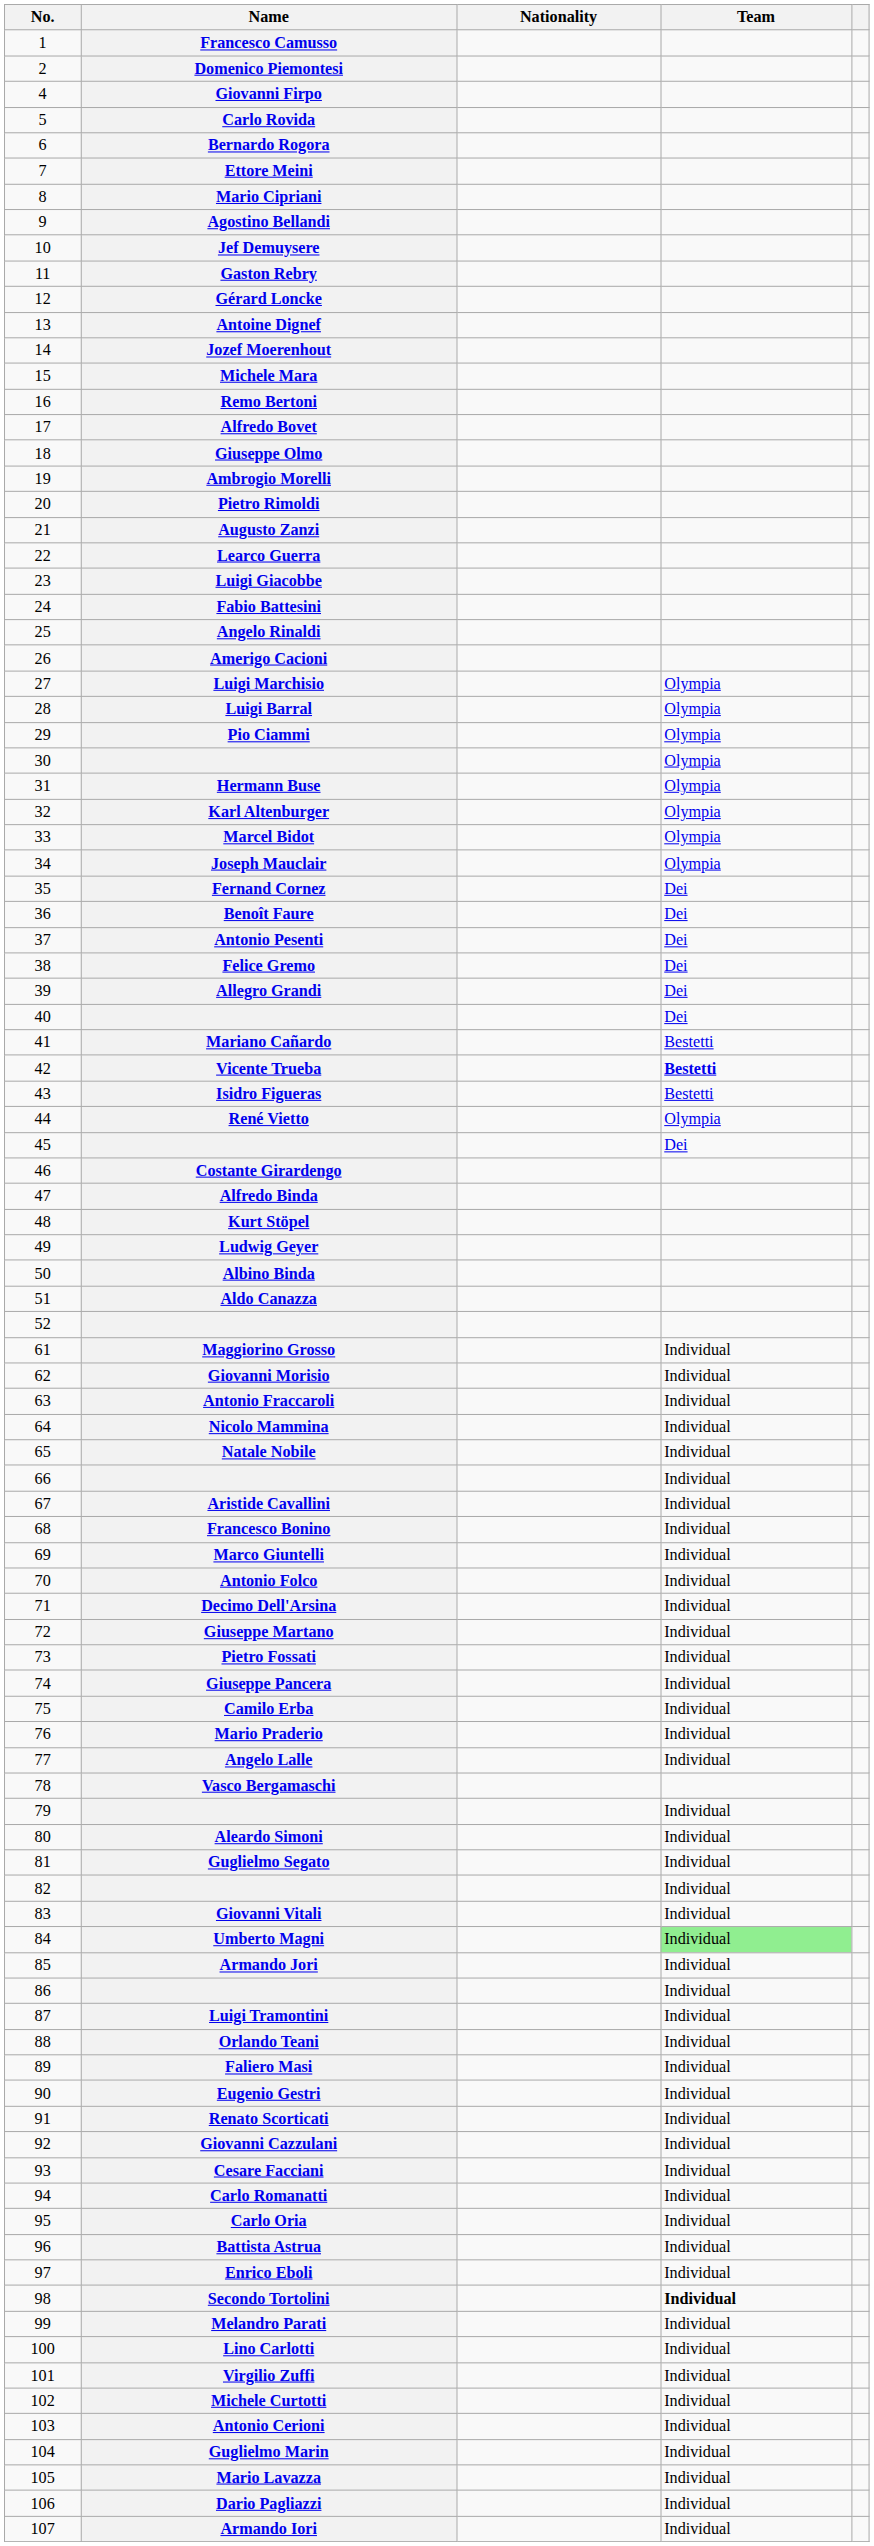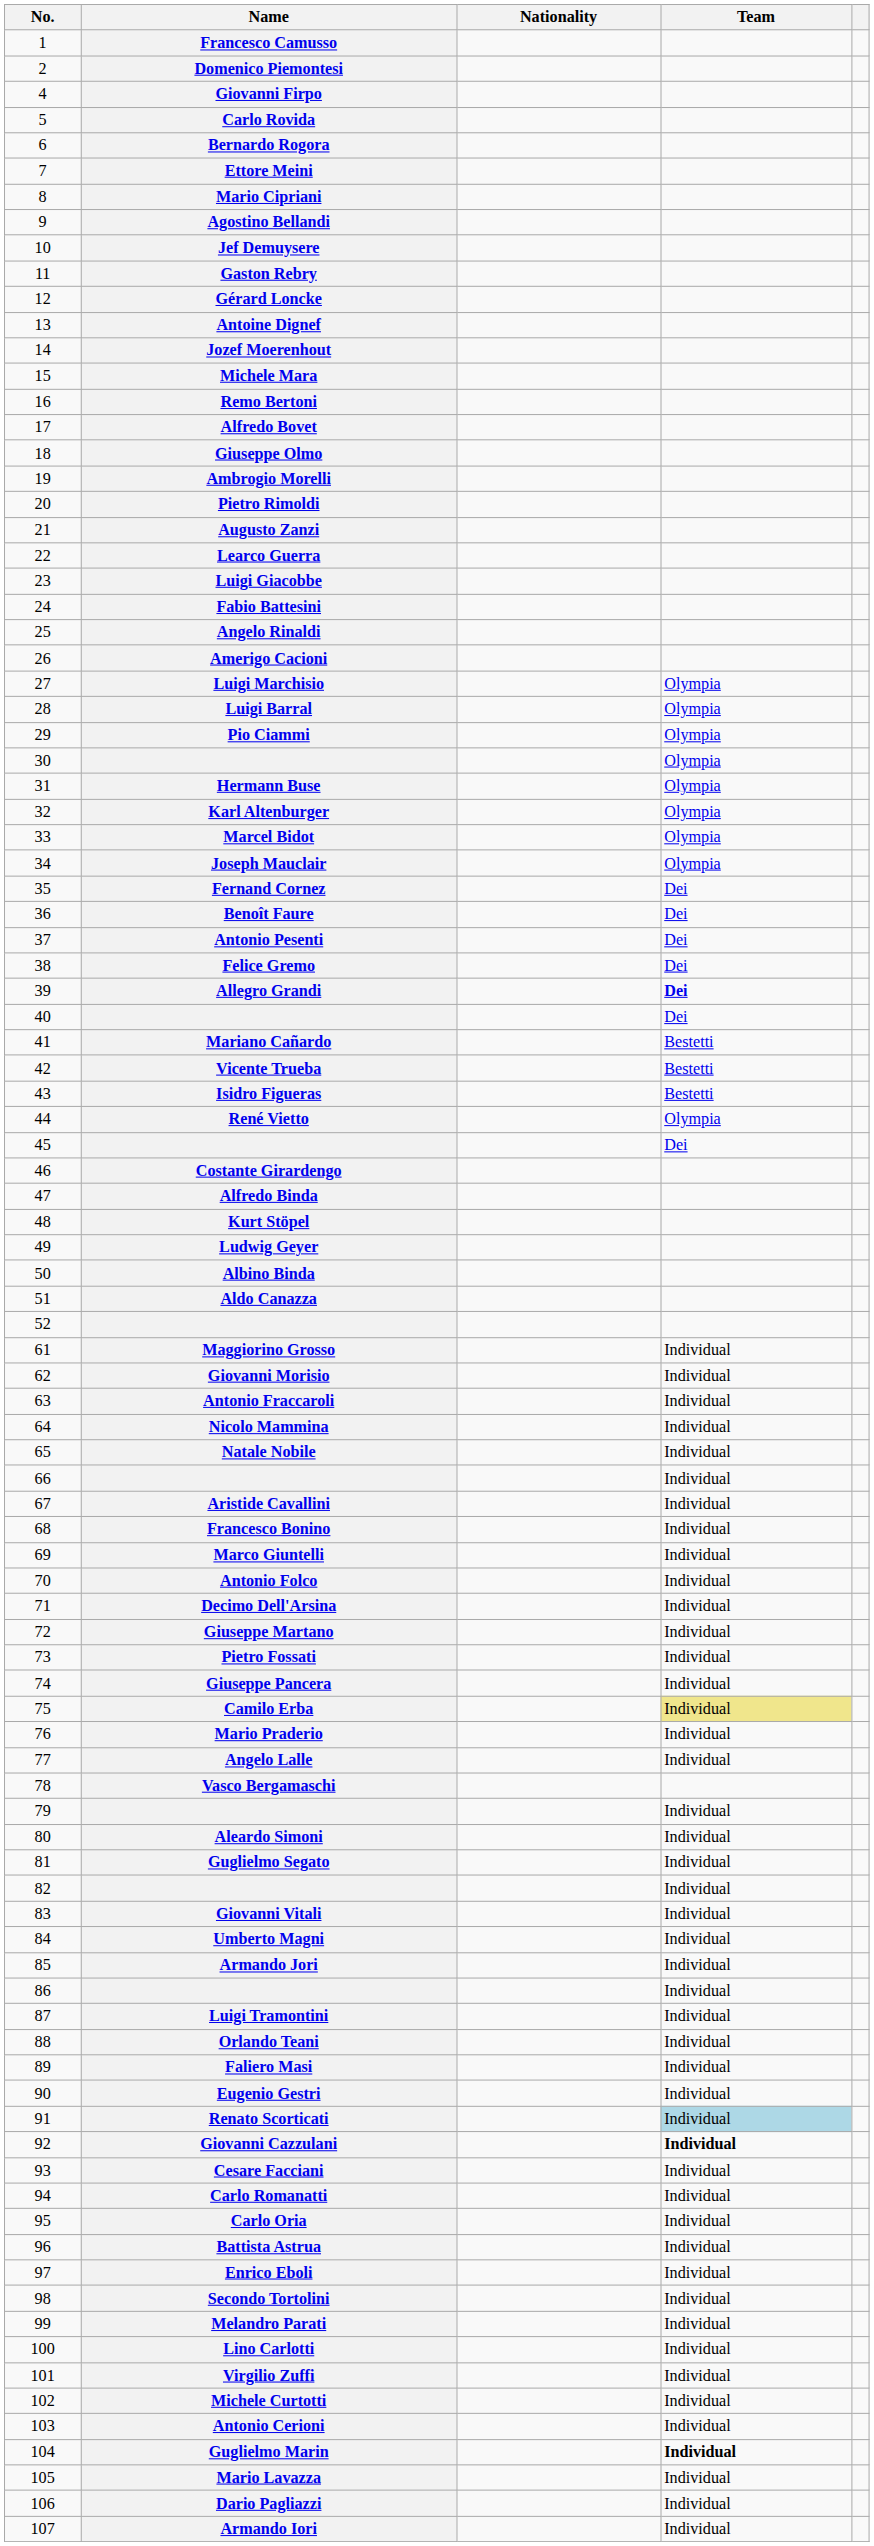Allegro Grandi | Team: normal -> bold
Vicente Trueba | Team: bold -> normal
Camilo Erba | Team: no background -> khaki background
Umberto Magni | Team: lightgreen background -> no background
Renato Scorticati | Team: no background -> lightblue background
Giovanni Cazzulani | Team: normal -> bold
Secondo Tortolini | Team: bold -> normal
Guglielmo Marin | Team: normal -> bold
